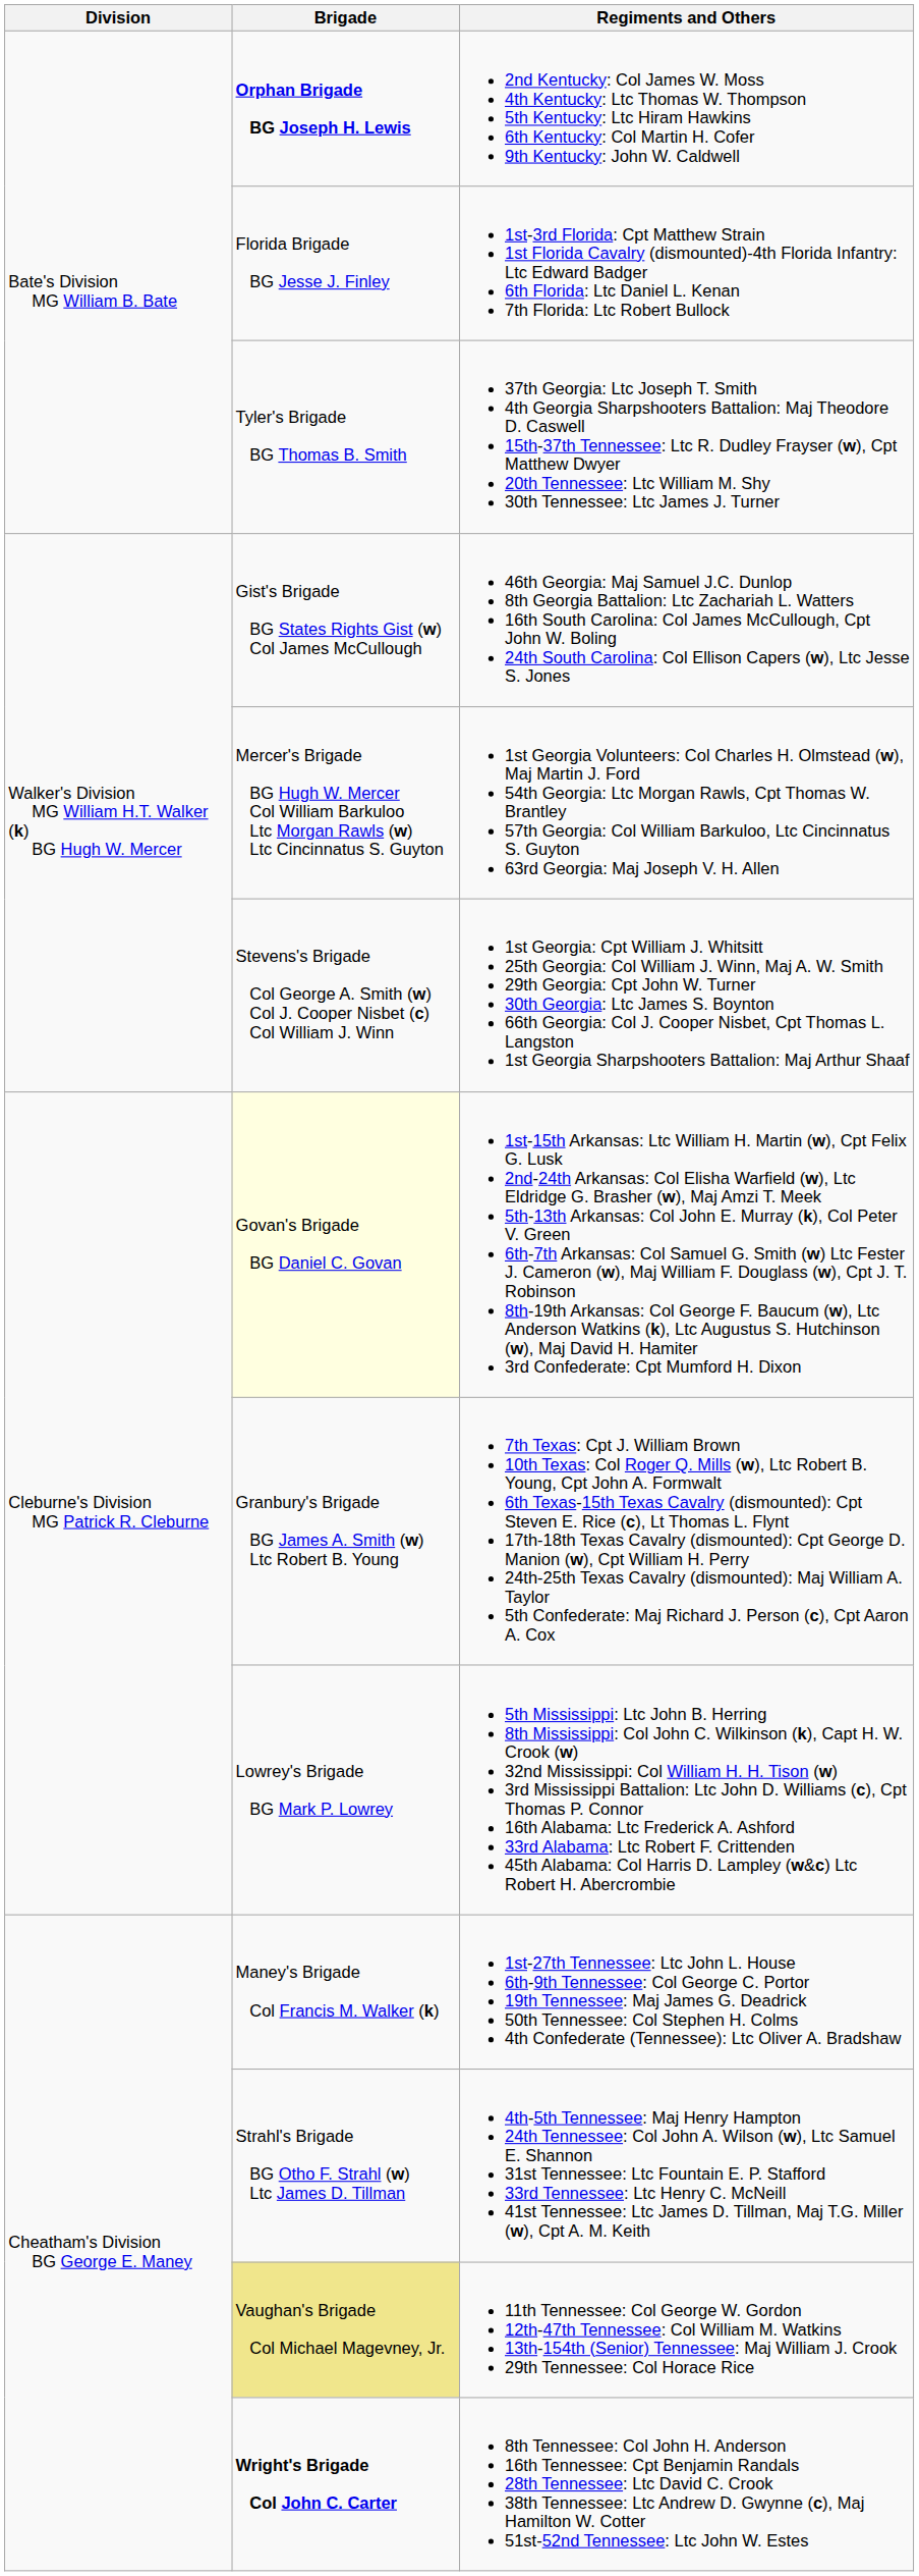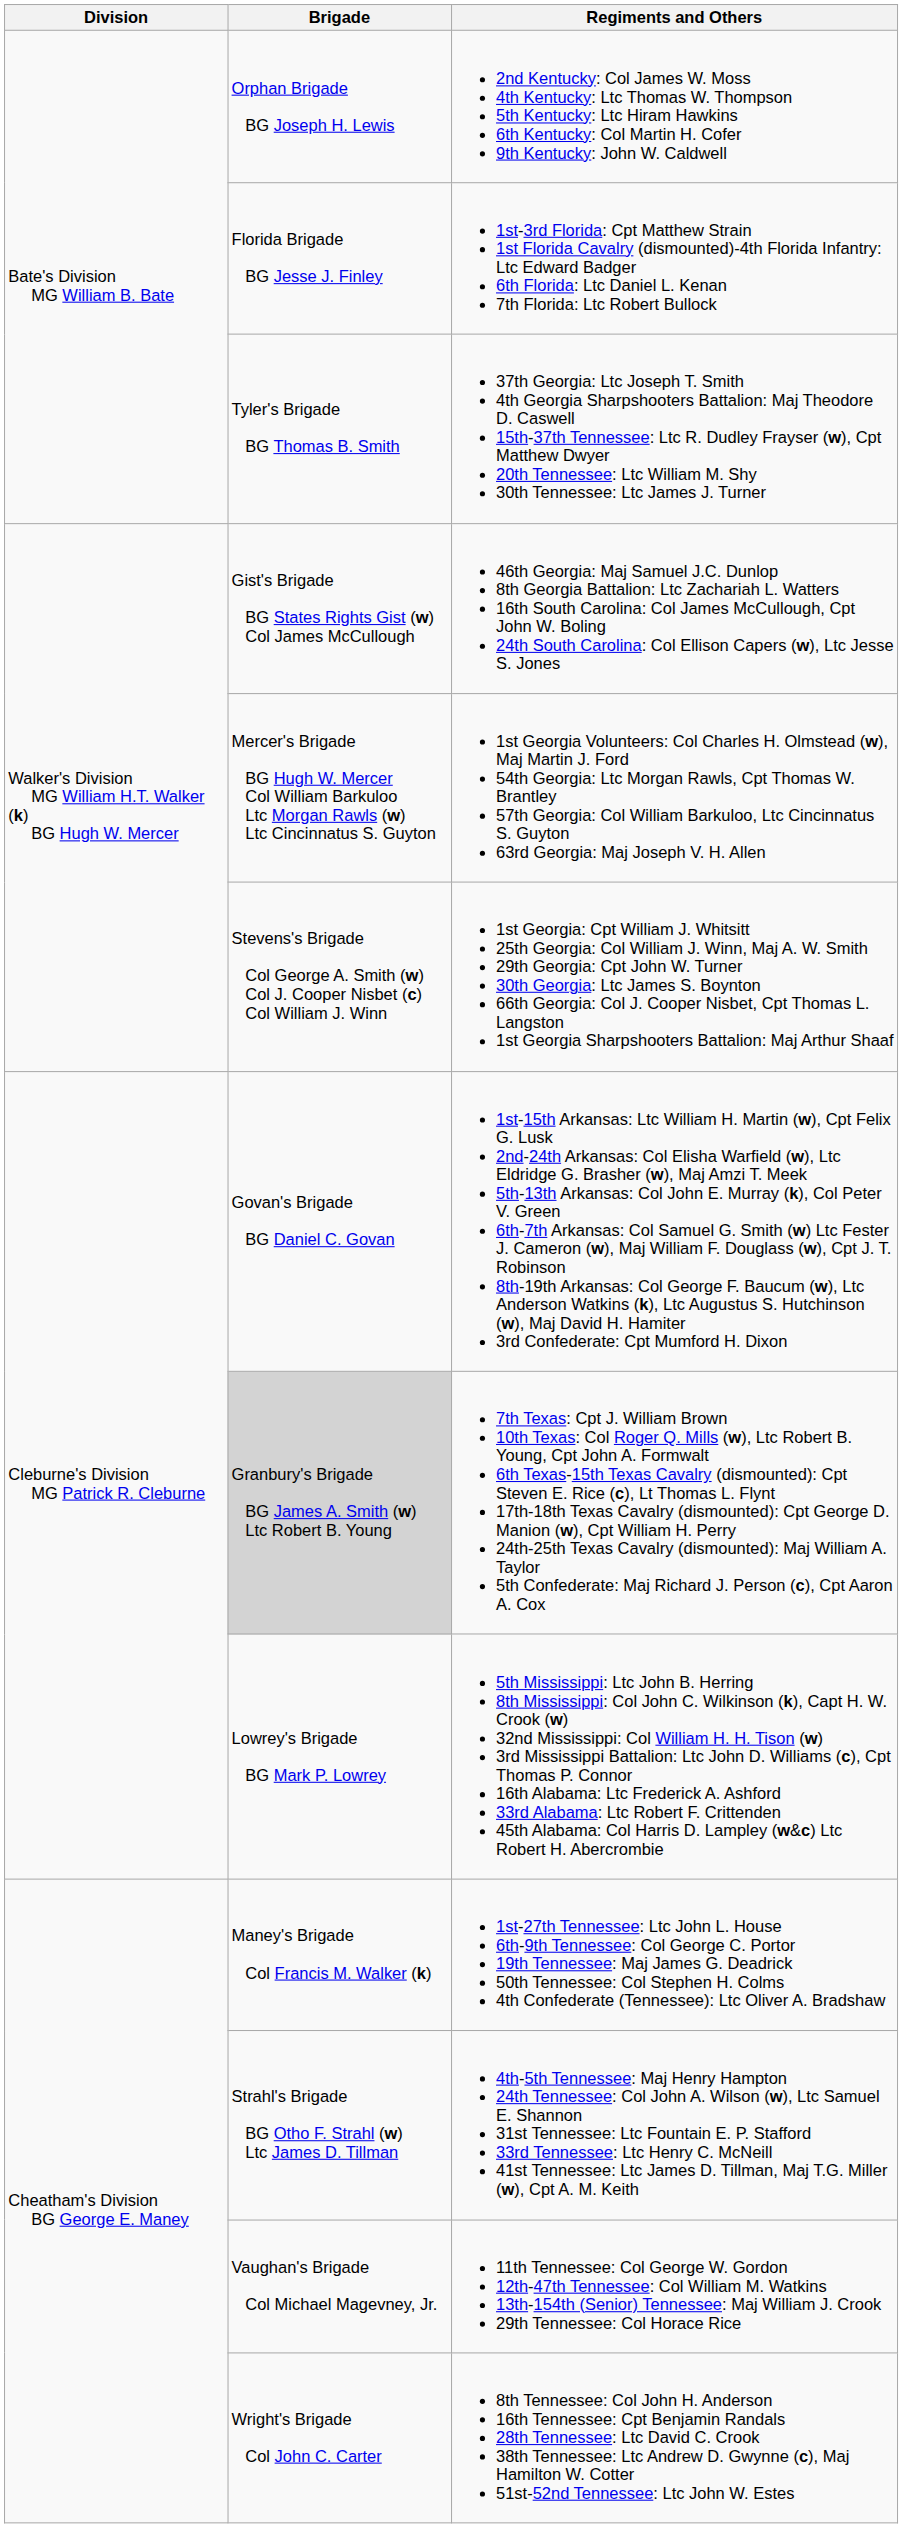Orphan Brigade BG Joseph H. Lewis | Brigade: bold -> normal
Govan's Brigade BG Daniel C. Govan | Brigade: lightyellow background -> no background
Granbury's Brigade BG James A. Smith (w) Ltc Robert B. Young | Brigade: no background -> lightgrey background
Vaughan's Brigade Col Michael Magevney, Jr. | Brigade: khaki background -> no background
Wright's Brigade Col John C. Carter | Brigade: bold -> normal
